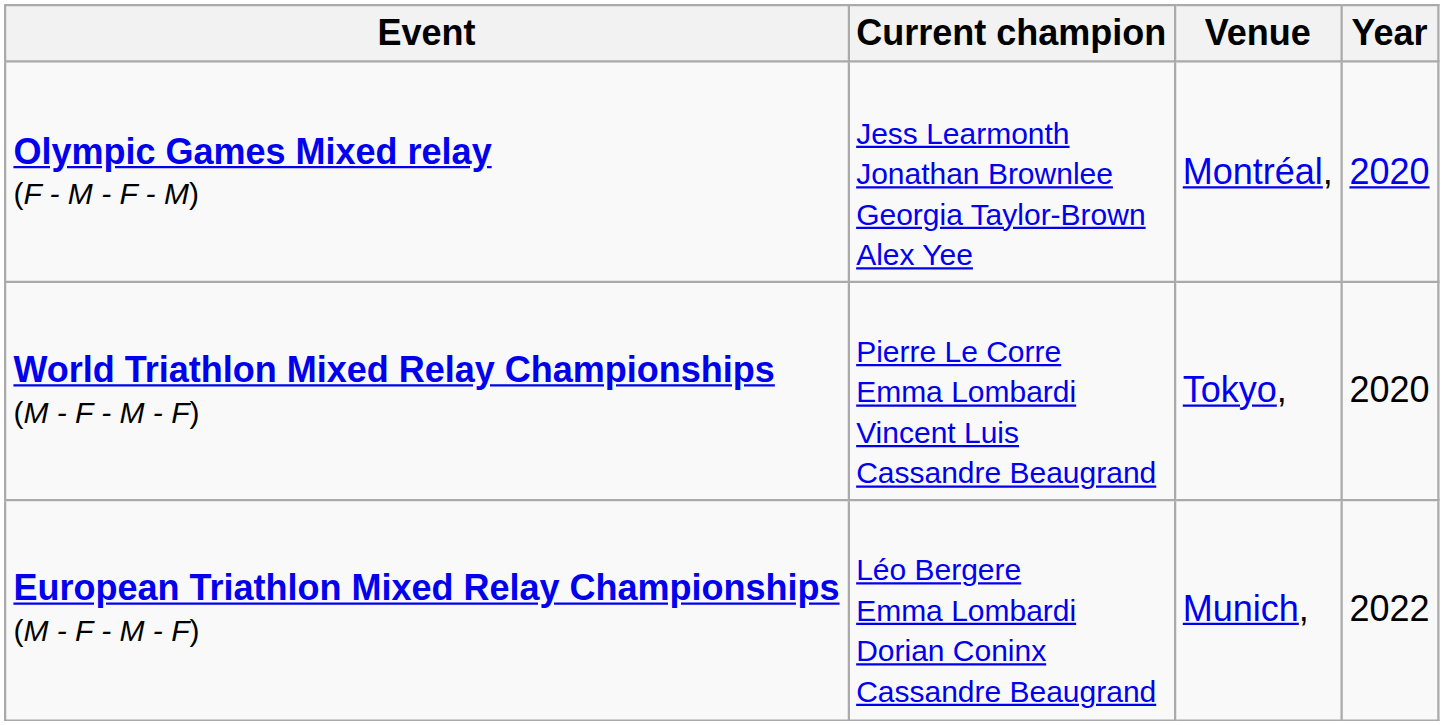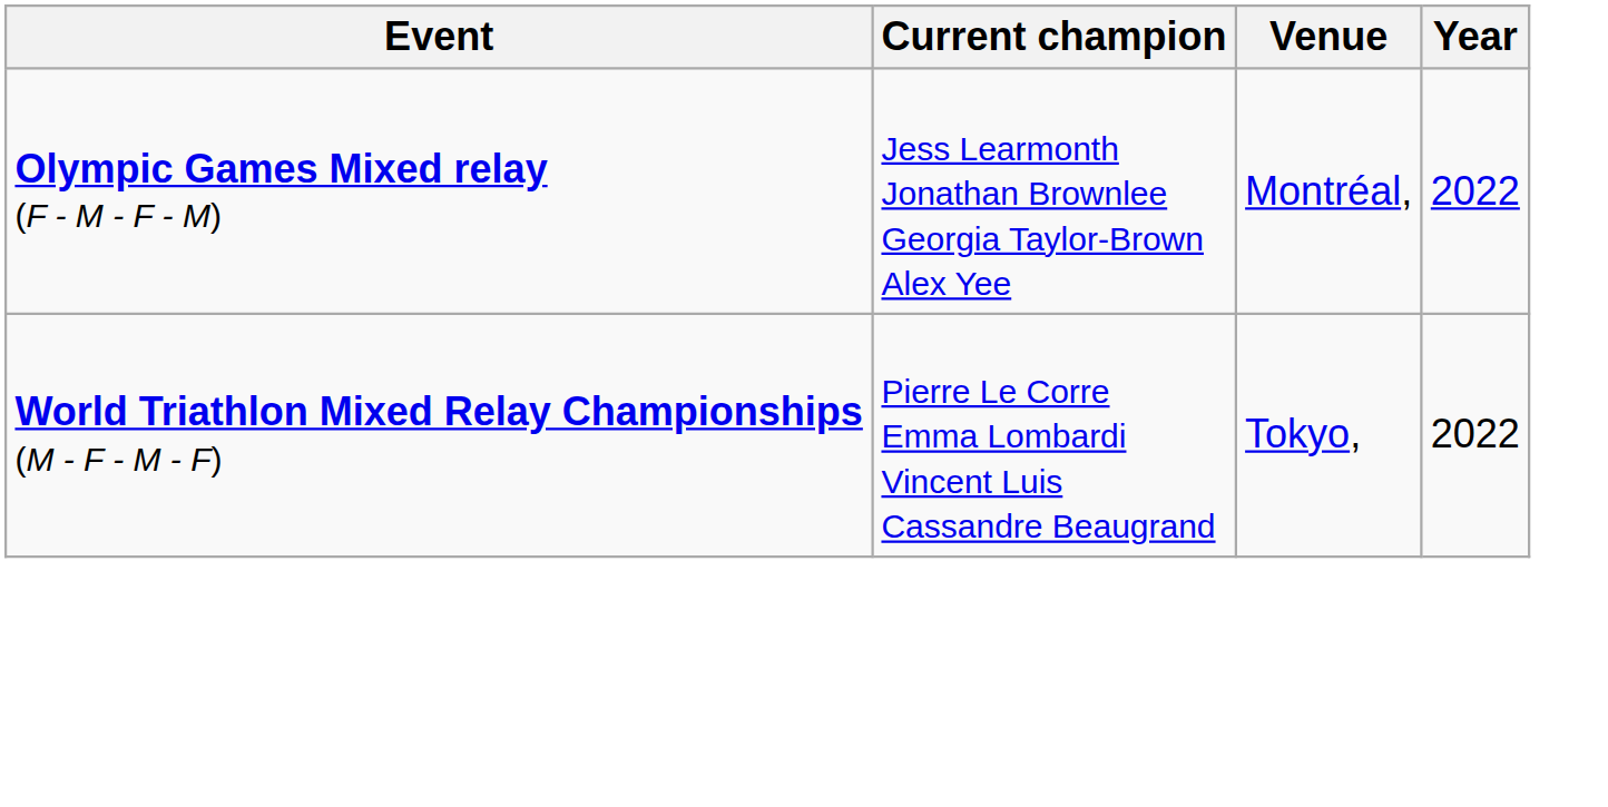Olympic Games Mixed relay (F - M - F - M) | Year: 2020 -> 2022
World Triathlon Mixed Relay Championships (M - F - M - F) | Year: 2020 -> 2022
- row: European Triathlon Mixed Relay Championships (M - F - M - F) | Léo Bergere Emma Lombardi Dorian Coninx Cassandre Beaugrand | Munich, | 2022
